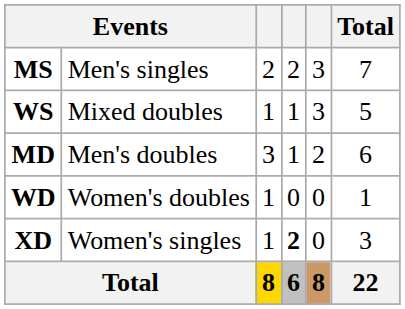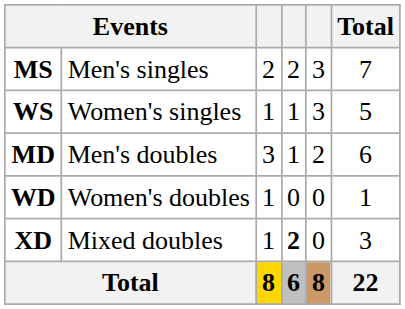WS | column 2: Mixed doubles -> Women's singles
XD | column 2: Women's singles -> Mixed doubles
